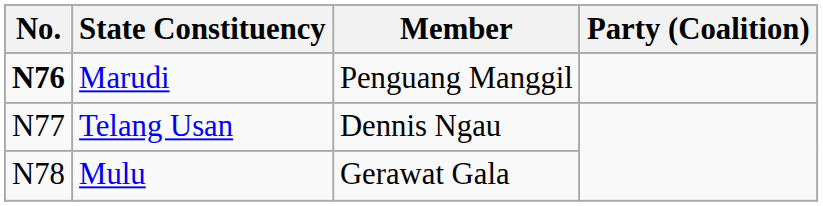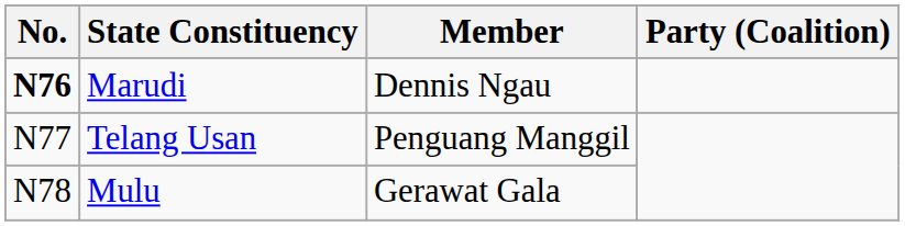Marudi | Member: Penguang Manggil -> Dennis Ngau
Telang Usan | Member: Dennis Ngau -> Penguang Manggil
